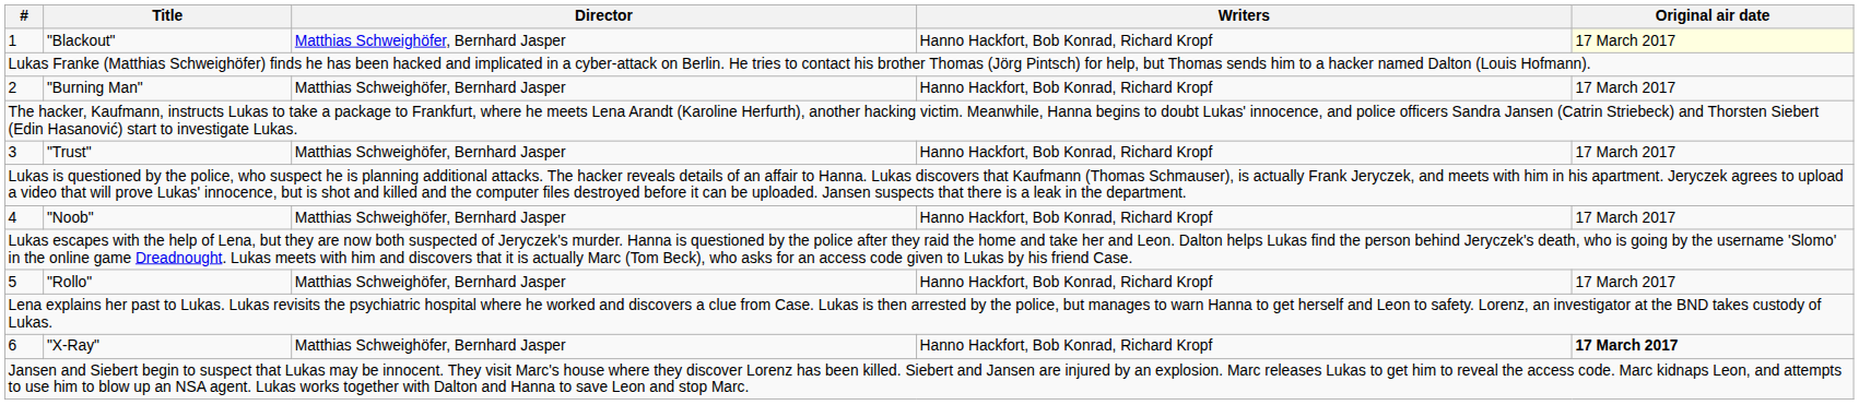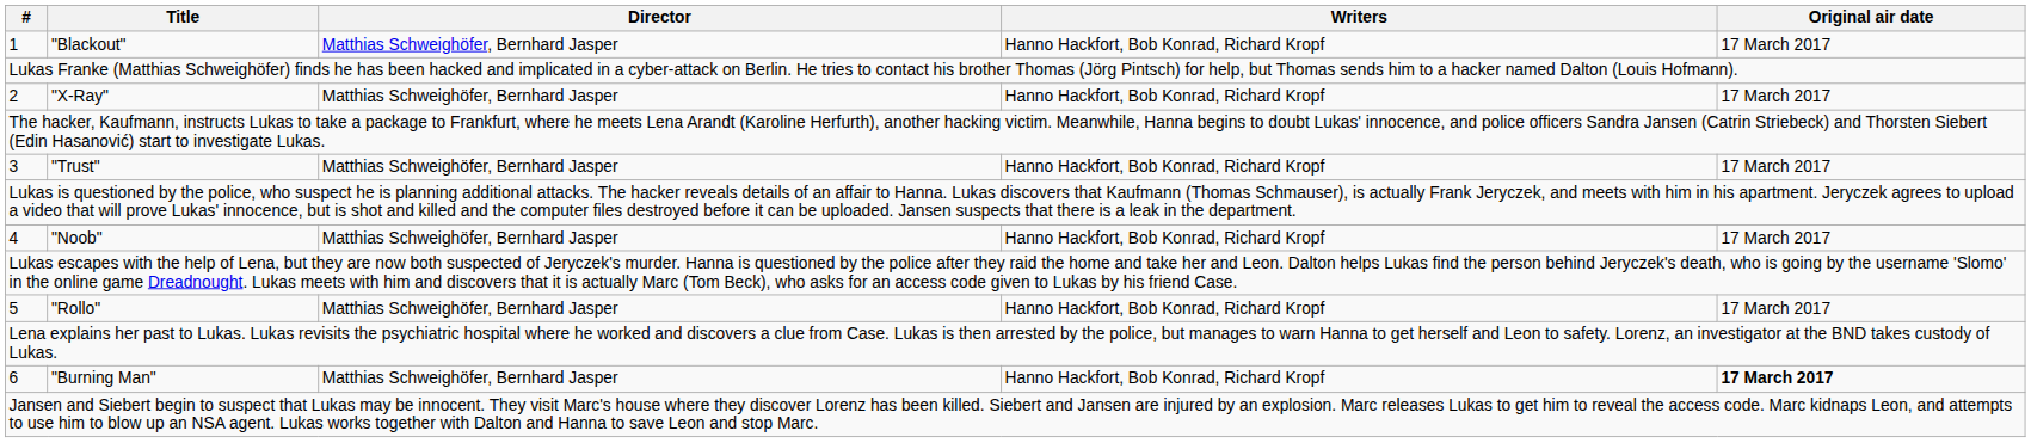1 | Original air date: lightyellow background -> no background
2 | Title: "Burning Man" -> "X-Ray"
6 | Title: "X-Ray" -> "Burning Man"
